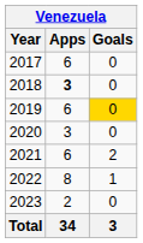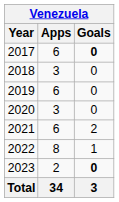2017 | Goals: normal -> bold
2018 | Apps: bold -> normal
2019 | Goals: gold background -> no background
2023 | Goals: normal -> bold
